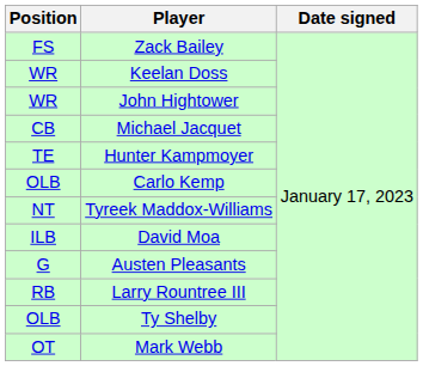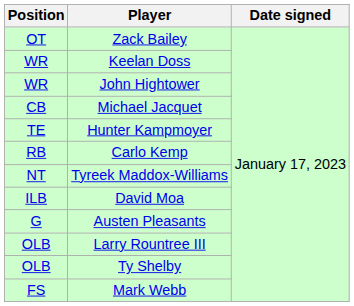Zack Bailey | Position: FS -> OT
Carlo Kemp | Position: OLB -> RB
Larry Rountree III | Position: RB -> OLB
Mark Webb | Position: OT -> FS
